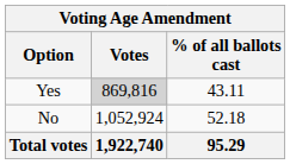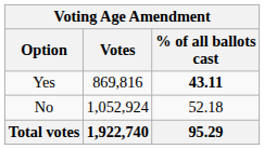Yes | Votes: lightgrey background -> no background
Yes | % of all ballots cast: normal -> bold
